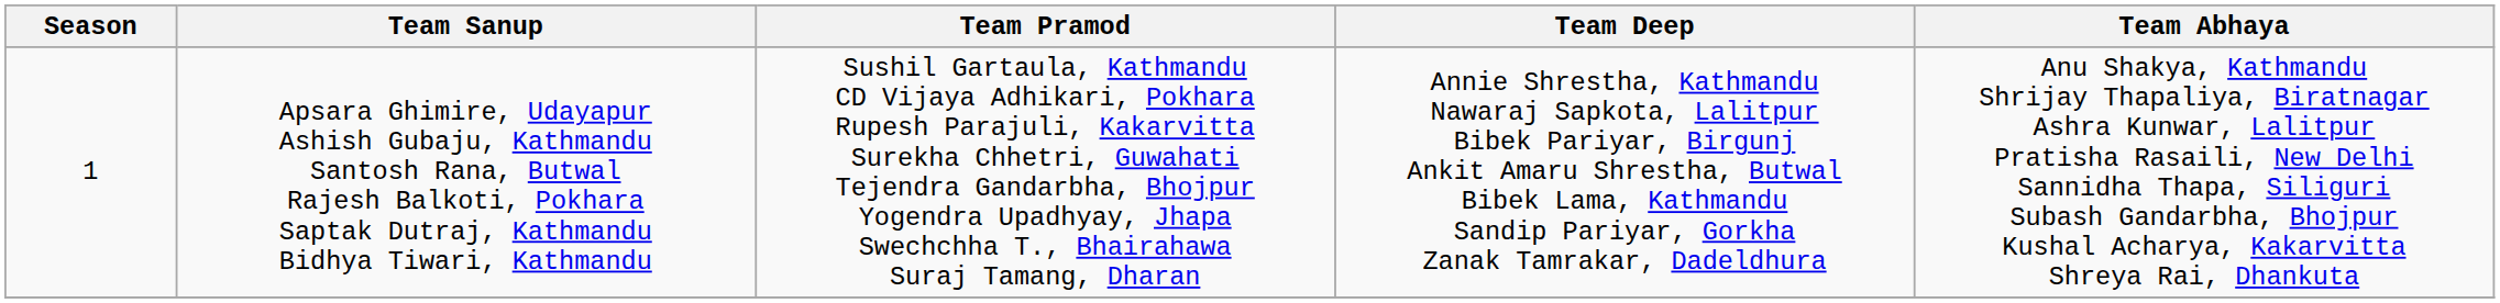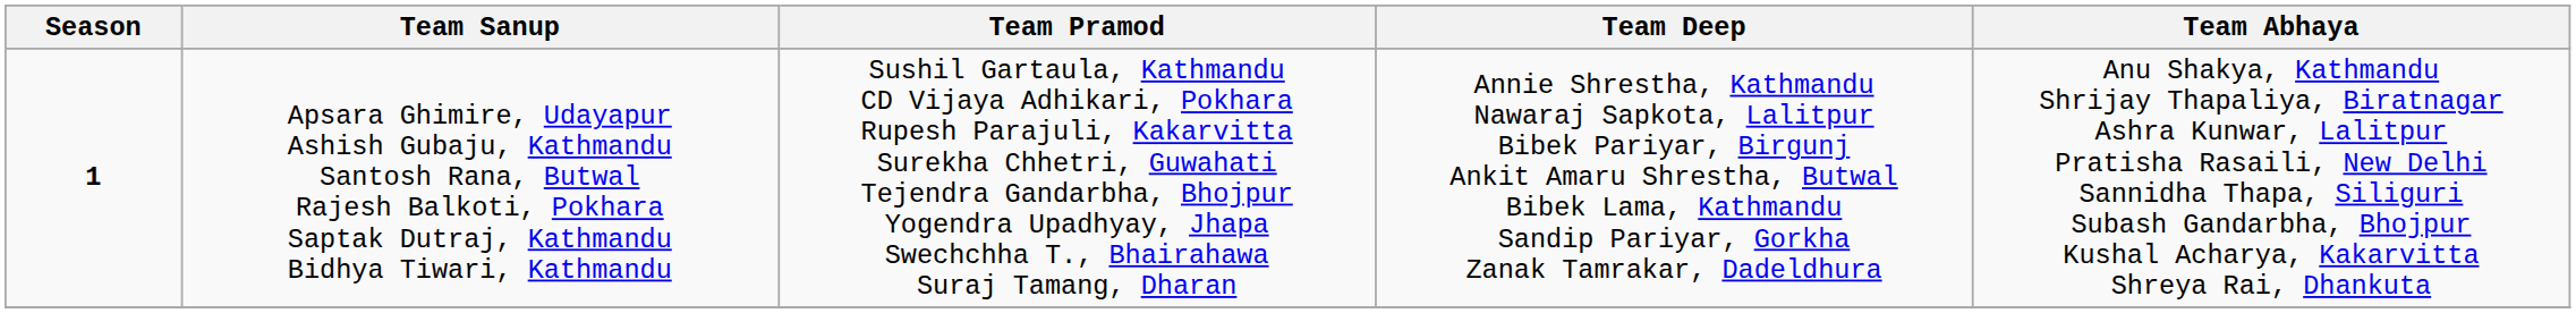row 2 | Season: normal -> bold
